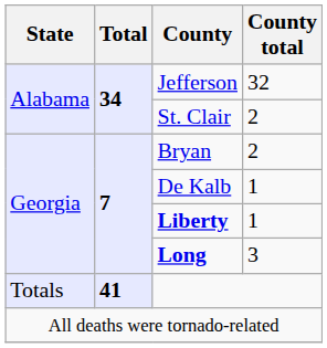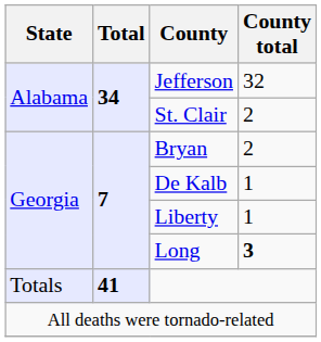Liberty | County: bold -> normal
Long | County: bold -> normal
Long | County total: normal -> bold
